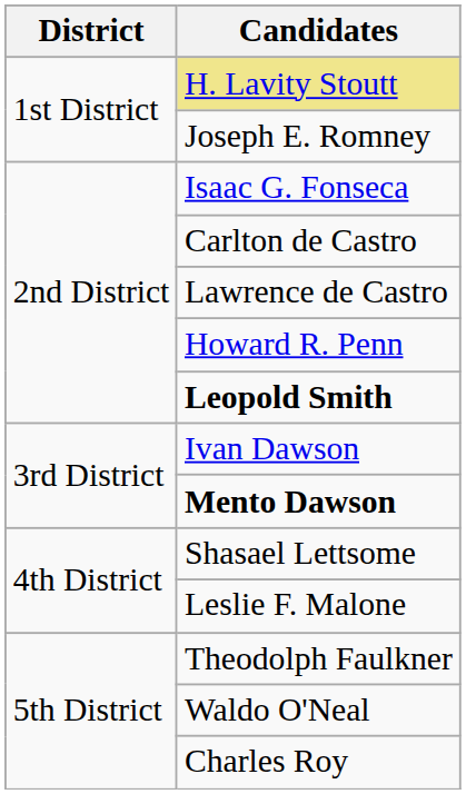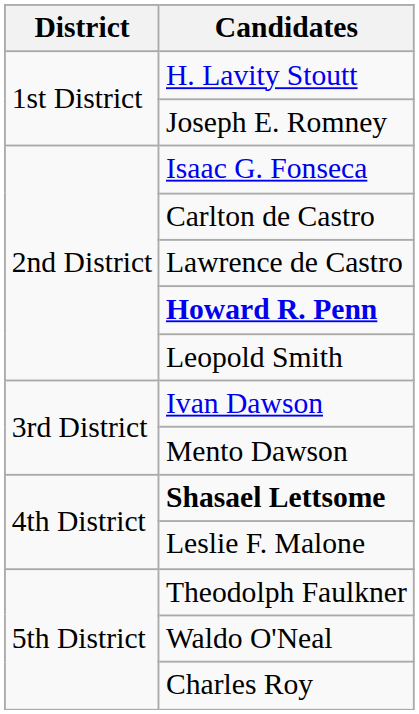H. Lavity Stoutt | Candidates: khaki background -> no background
Howard R. Penn | Candidates: normal -> bold
Leopold Smith | Candidates: bold -> normal
Mento Dawson | Candidates: bold -> normal
Shasael Lettsome | Candidates: normal -> bold
